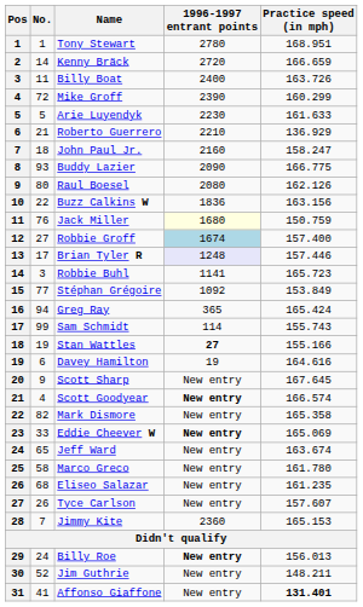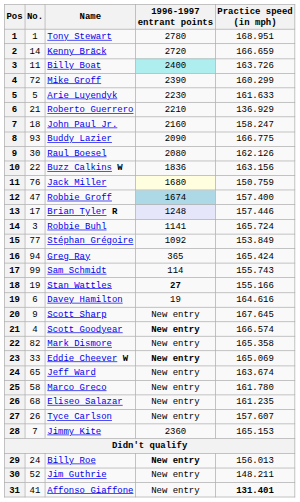Billy Boat | 1996-1997 entrant points: no background -> paleturquoise background
Raul Boesel | No.: 80 -> 30
Robbie Groff | No.: 27 -> 47
Robbie Buhl | Practice speed (in mph): 165.723 -> 165.724
